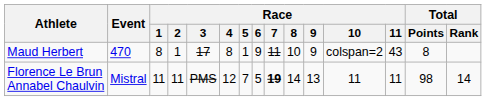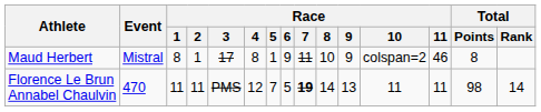Maud Herbert | Event: 470 -> Mistral
Maud Herbert | Race / 11: 43 -> 46
Florence Le Brun Annabel Chaulvin | Event: Mistral -> 470
